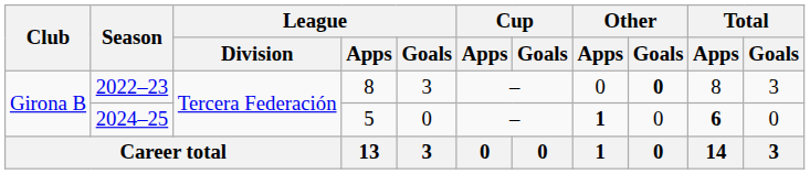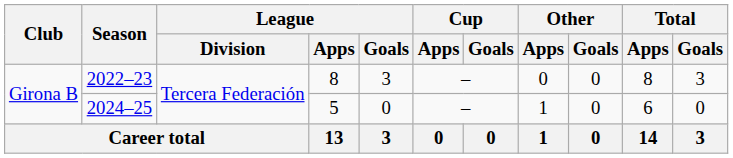2022–23 | Other / Goals: bold -> normal
2024–25 | Other / Apps: bold -> normal
2024–25 | Total / Apps: bold -> normal
